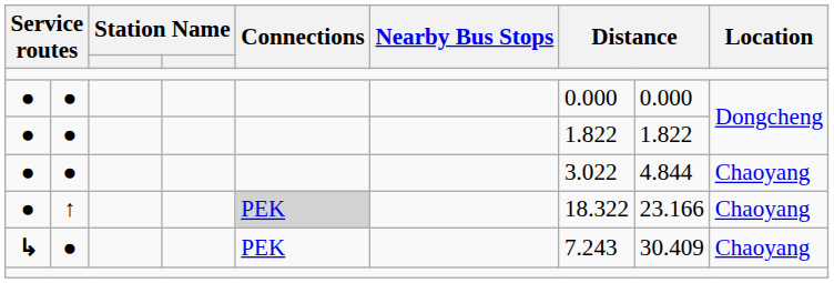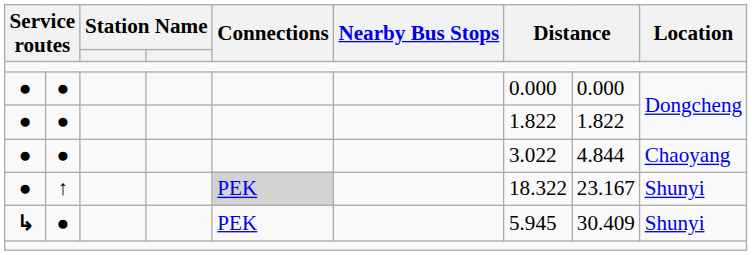● / ↑ | column 8: 23.166 -> 23.167
● / ↑ | Location: Chaoyang -> Shunyi
↳ | column 7: 7.243 -> 5.945
↳ | Location: Chaoyang -> Shunyi
